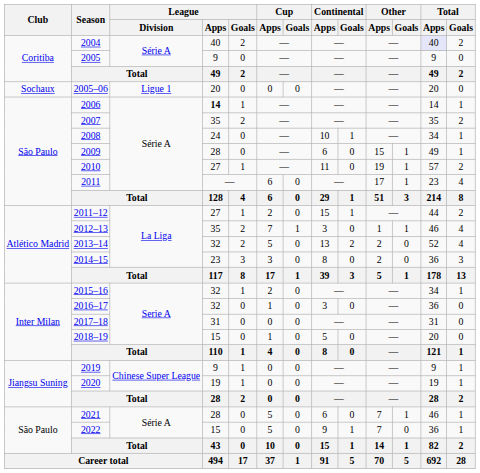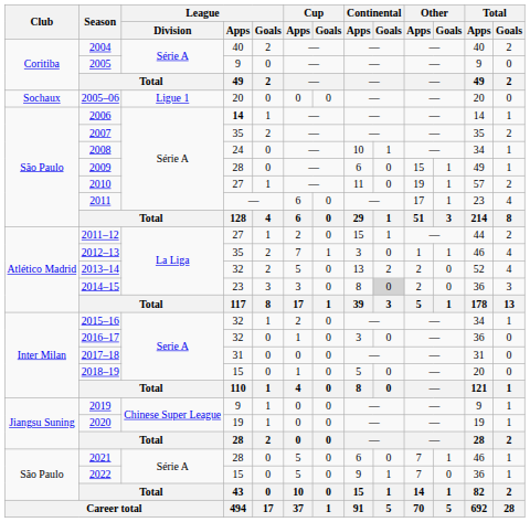2004 | Total / Apps: lavender background -> no background
2014–15 | Continental / Goals: no background -> lightgrey background
